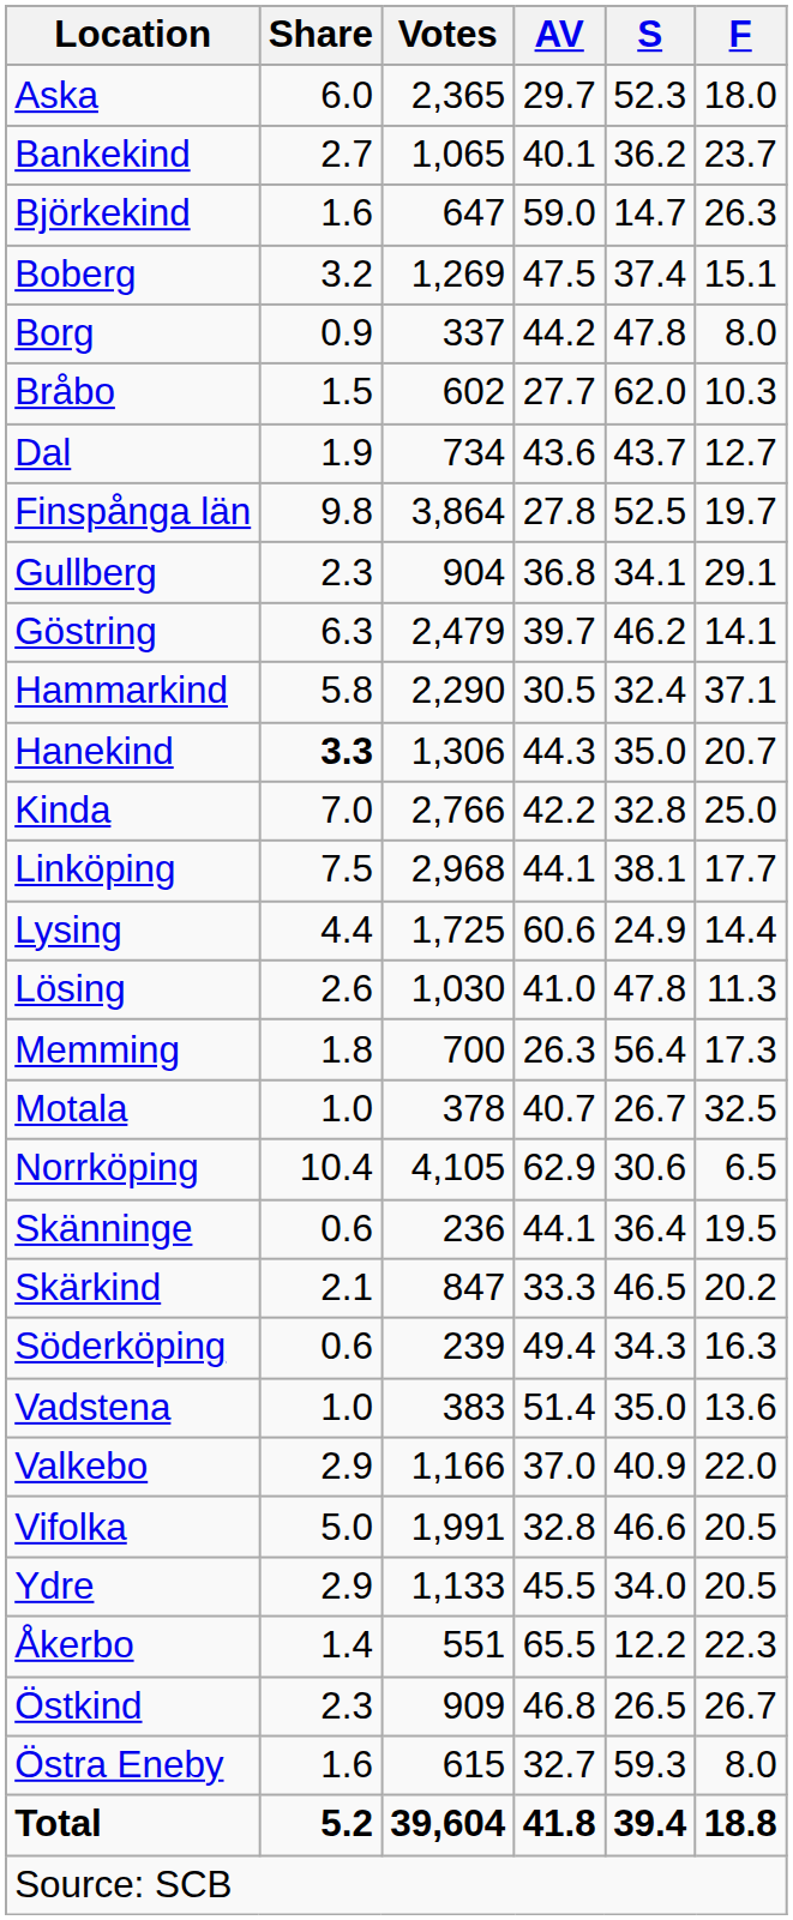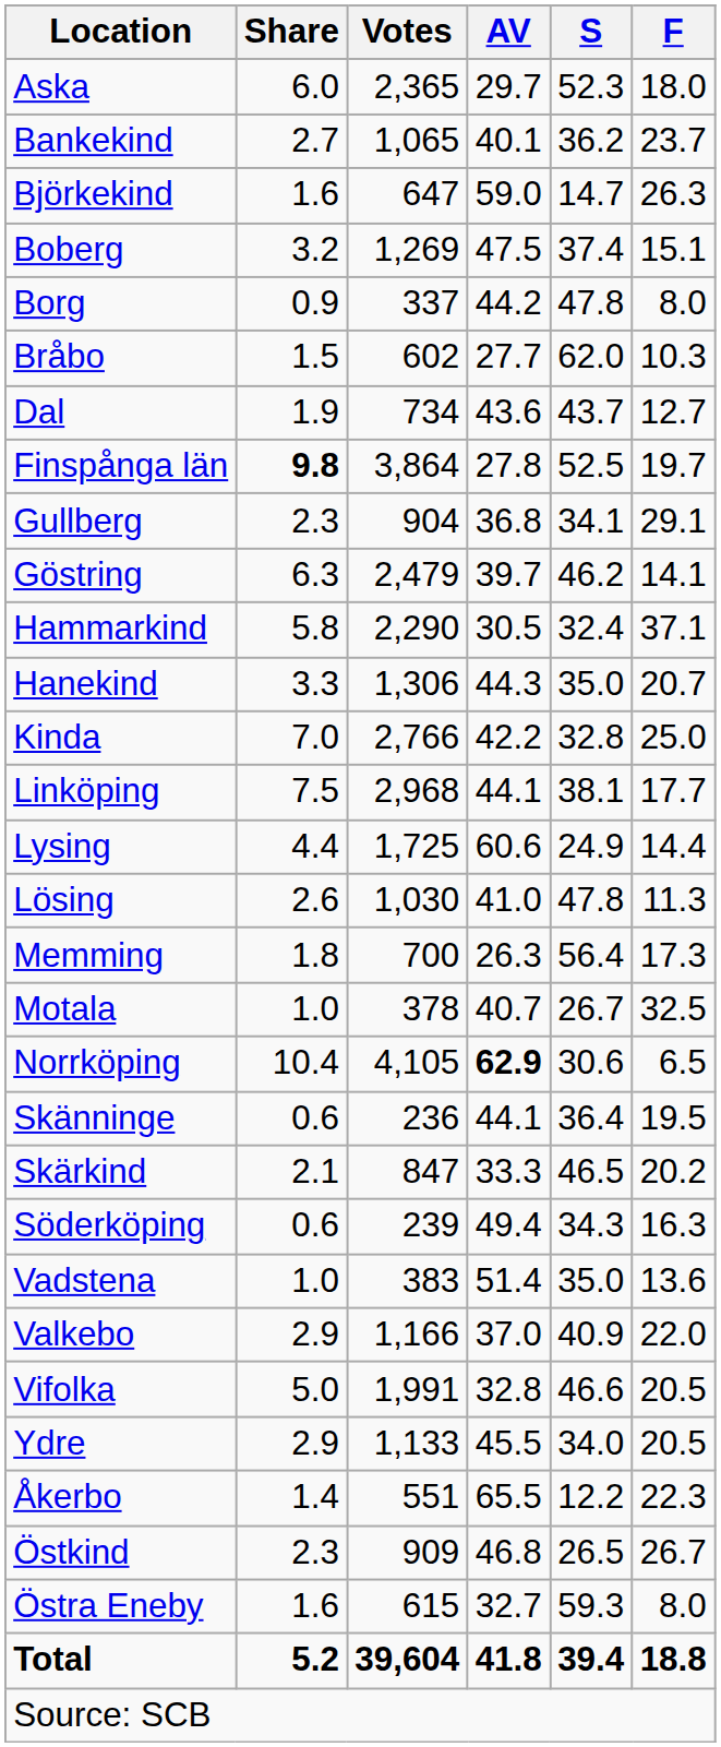Finspånga län | Share: normal -> bold
Hanekind | Share: bold -> normal
Norrköping | AV: normal -> bold
